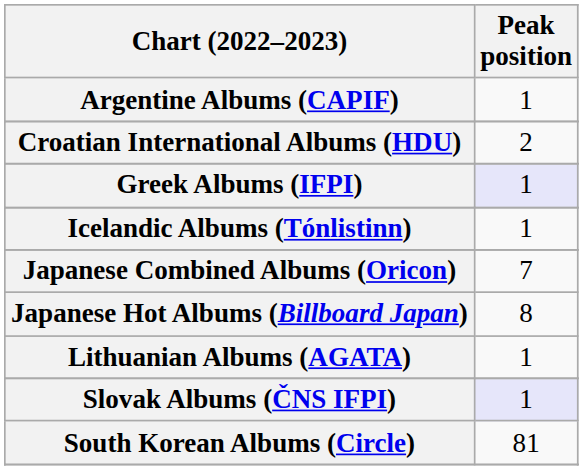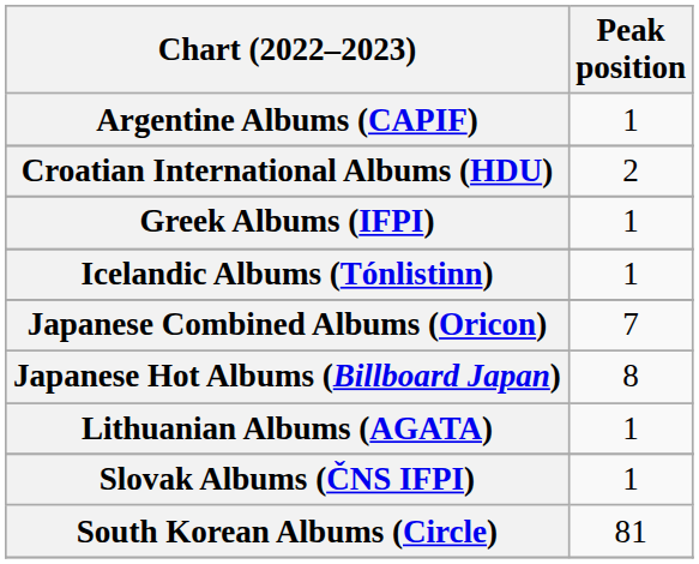Greek Albums (IFPI) | Peak position: lavender background -> no background
Slovak Albums (ČNS IFPI) | Peak position: lavender background -> no background
